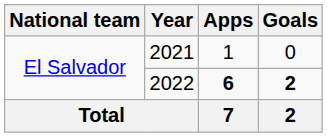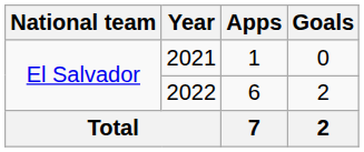2022 | Apps: bold -> normal
2022 | Goals: bold -> normal
